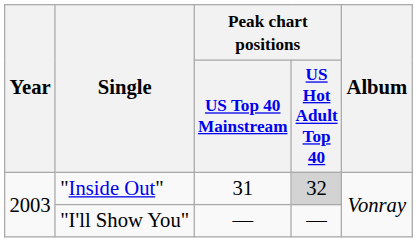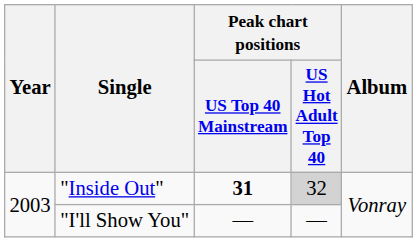"Inside Out" | Peak chart positions / US Top 40 Mainstream: normal -> bold
